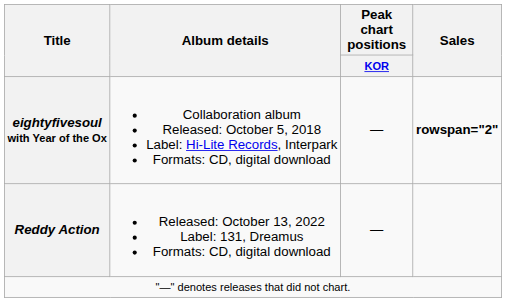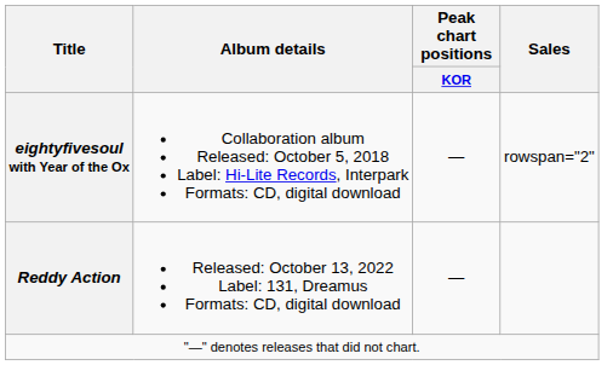eightyfivesoul with Year of the Ox | Sales: bold -> normal
